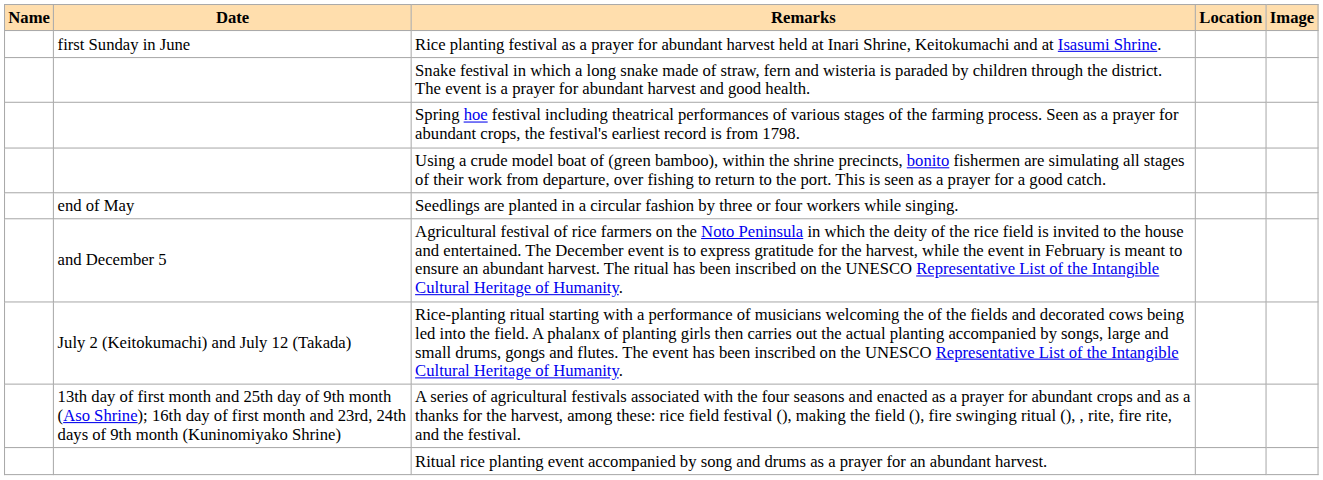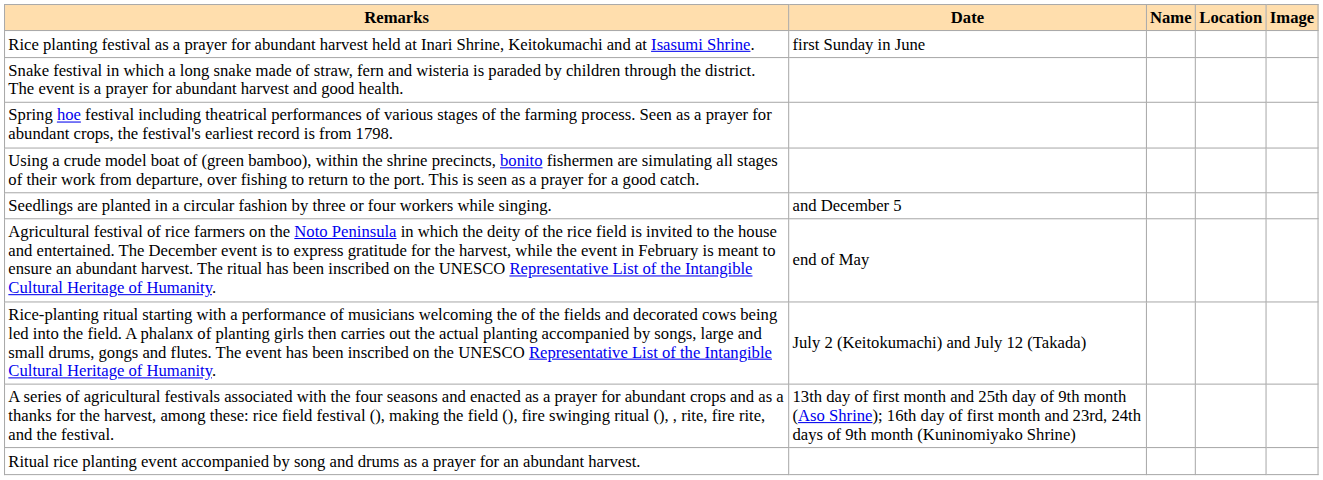columns swapped: Name <-> Remarks
row 6 | Date: end of May -> and December 5
row 7 | Date: and December 5 -> end of May
